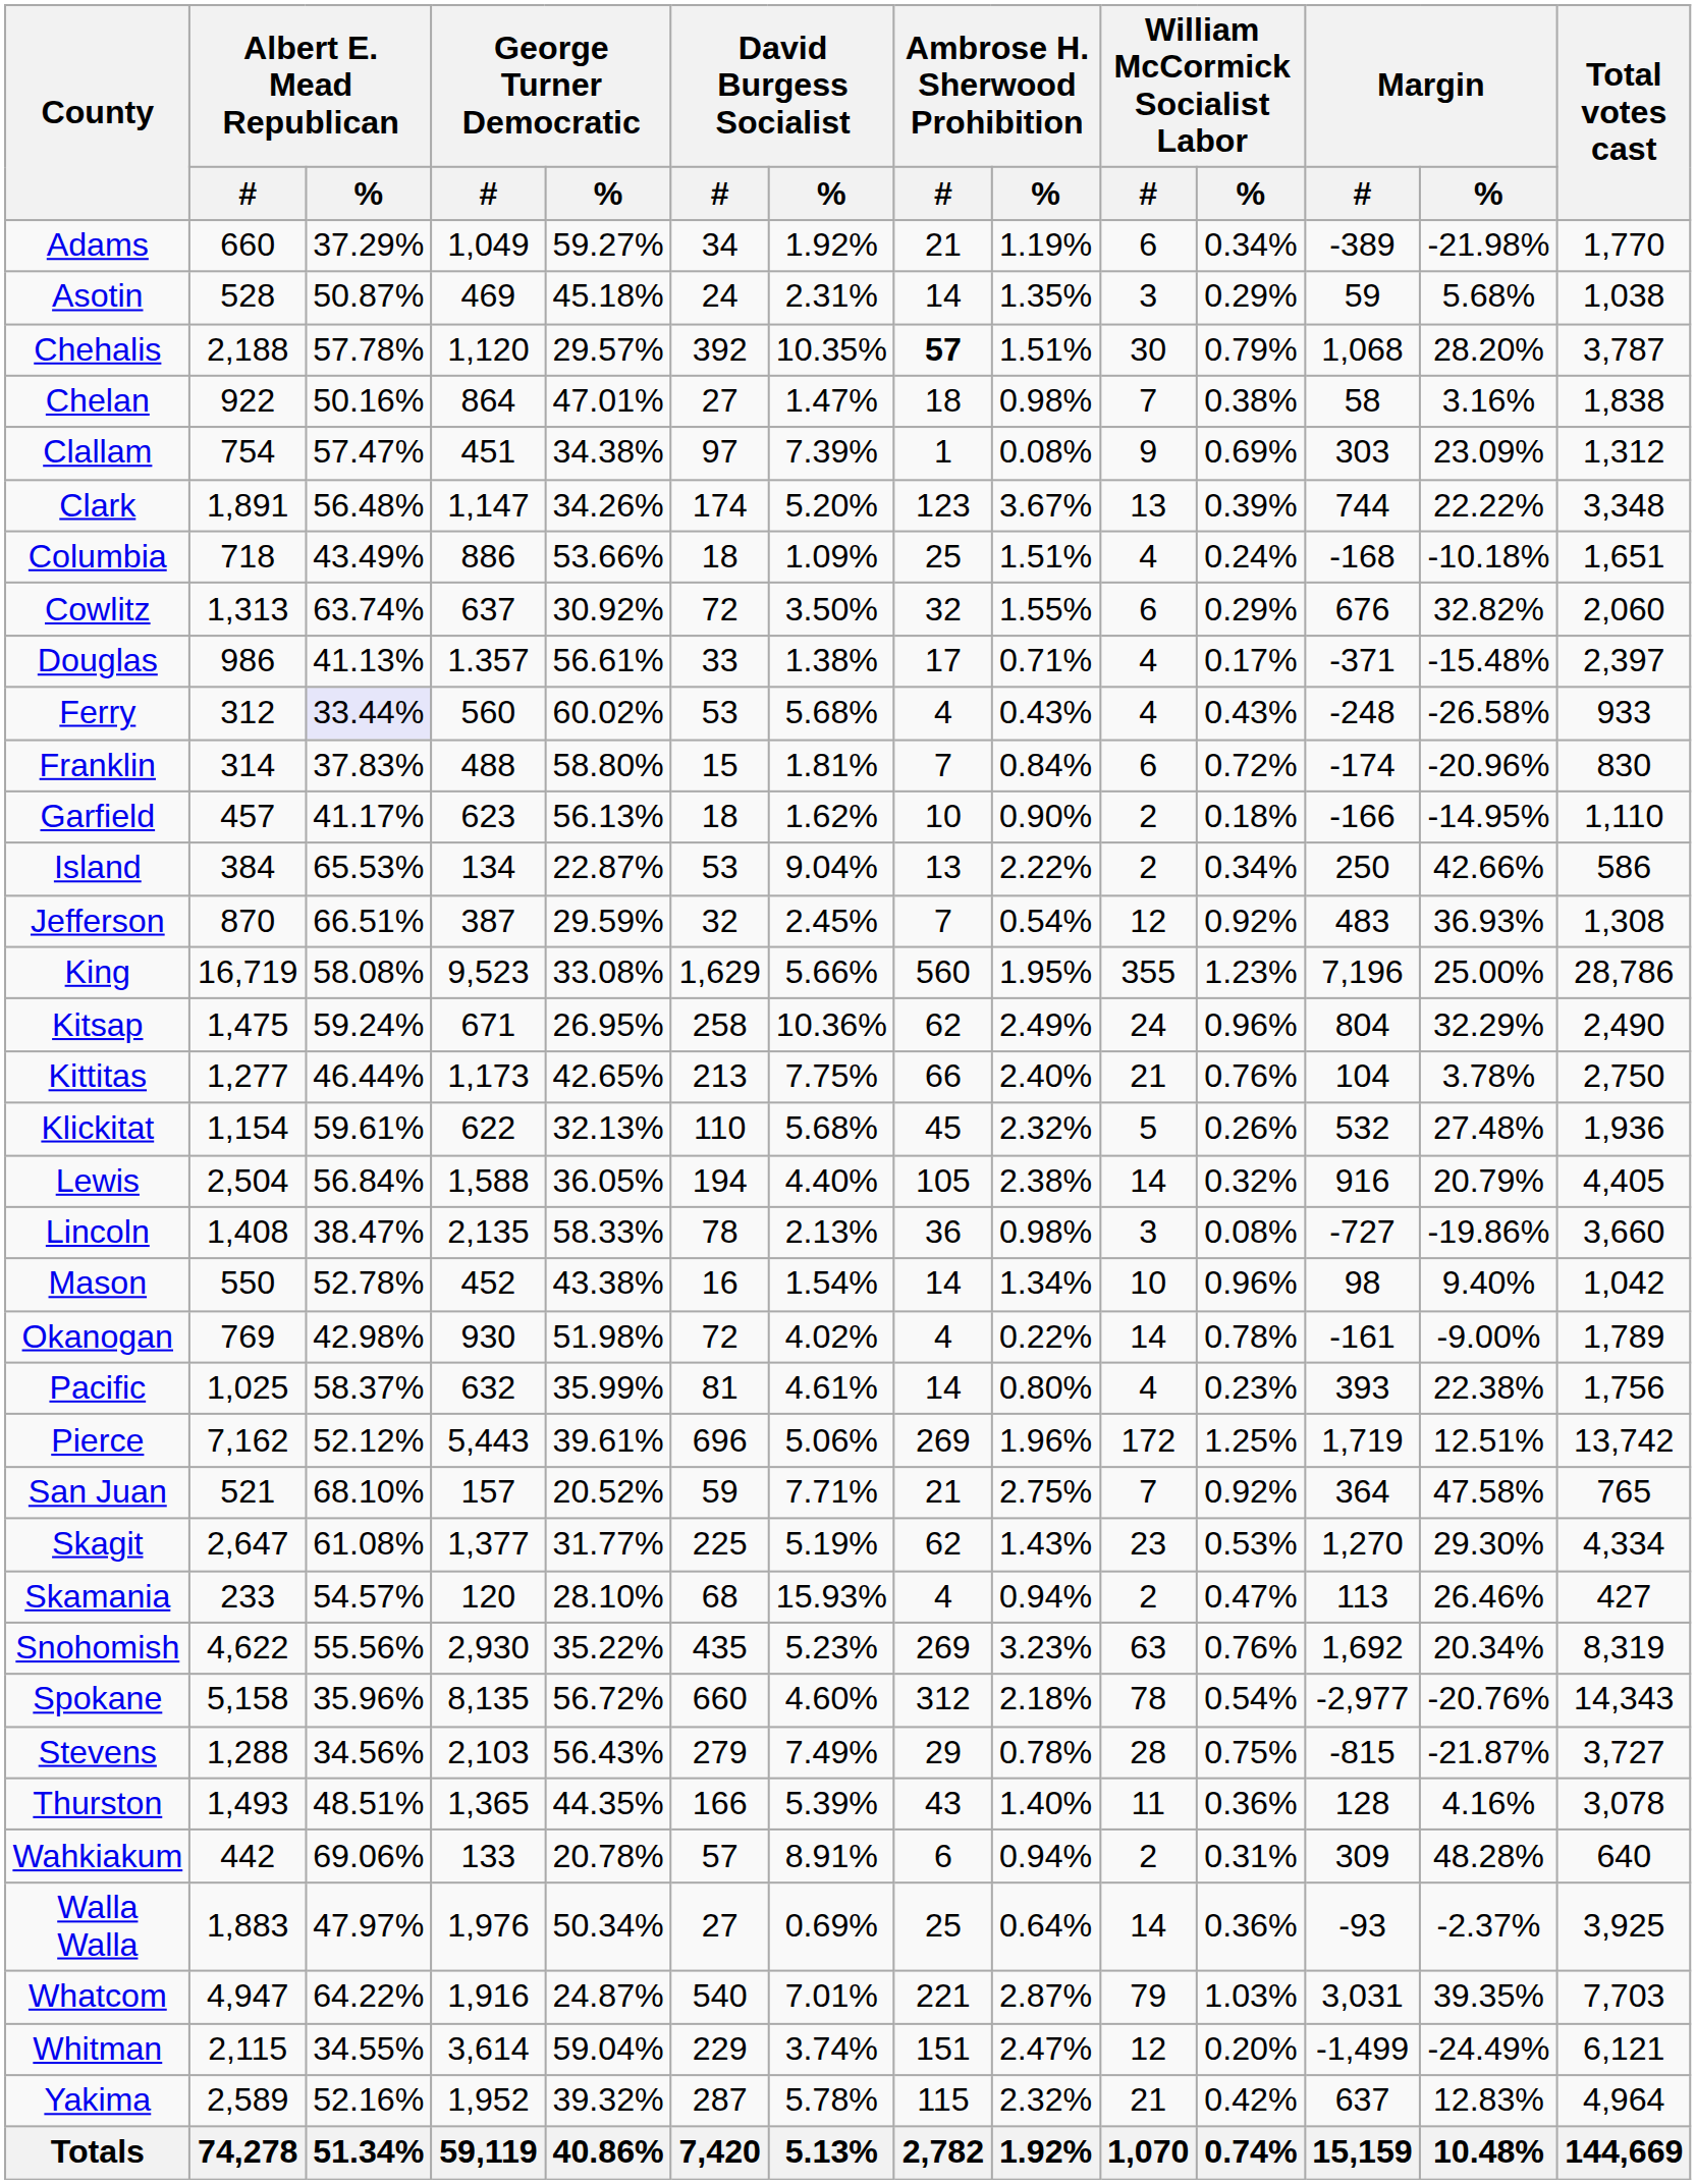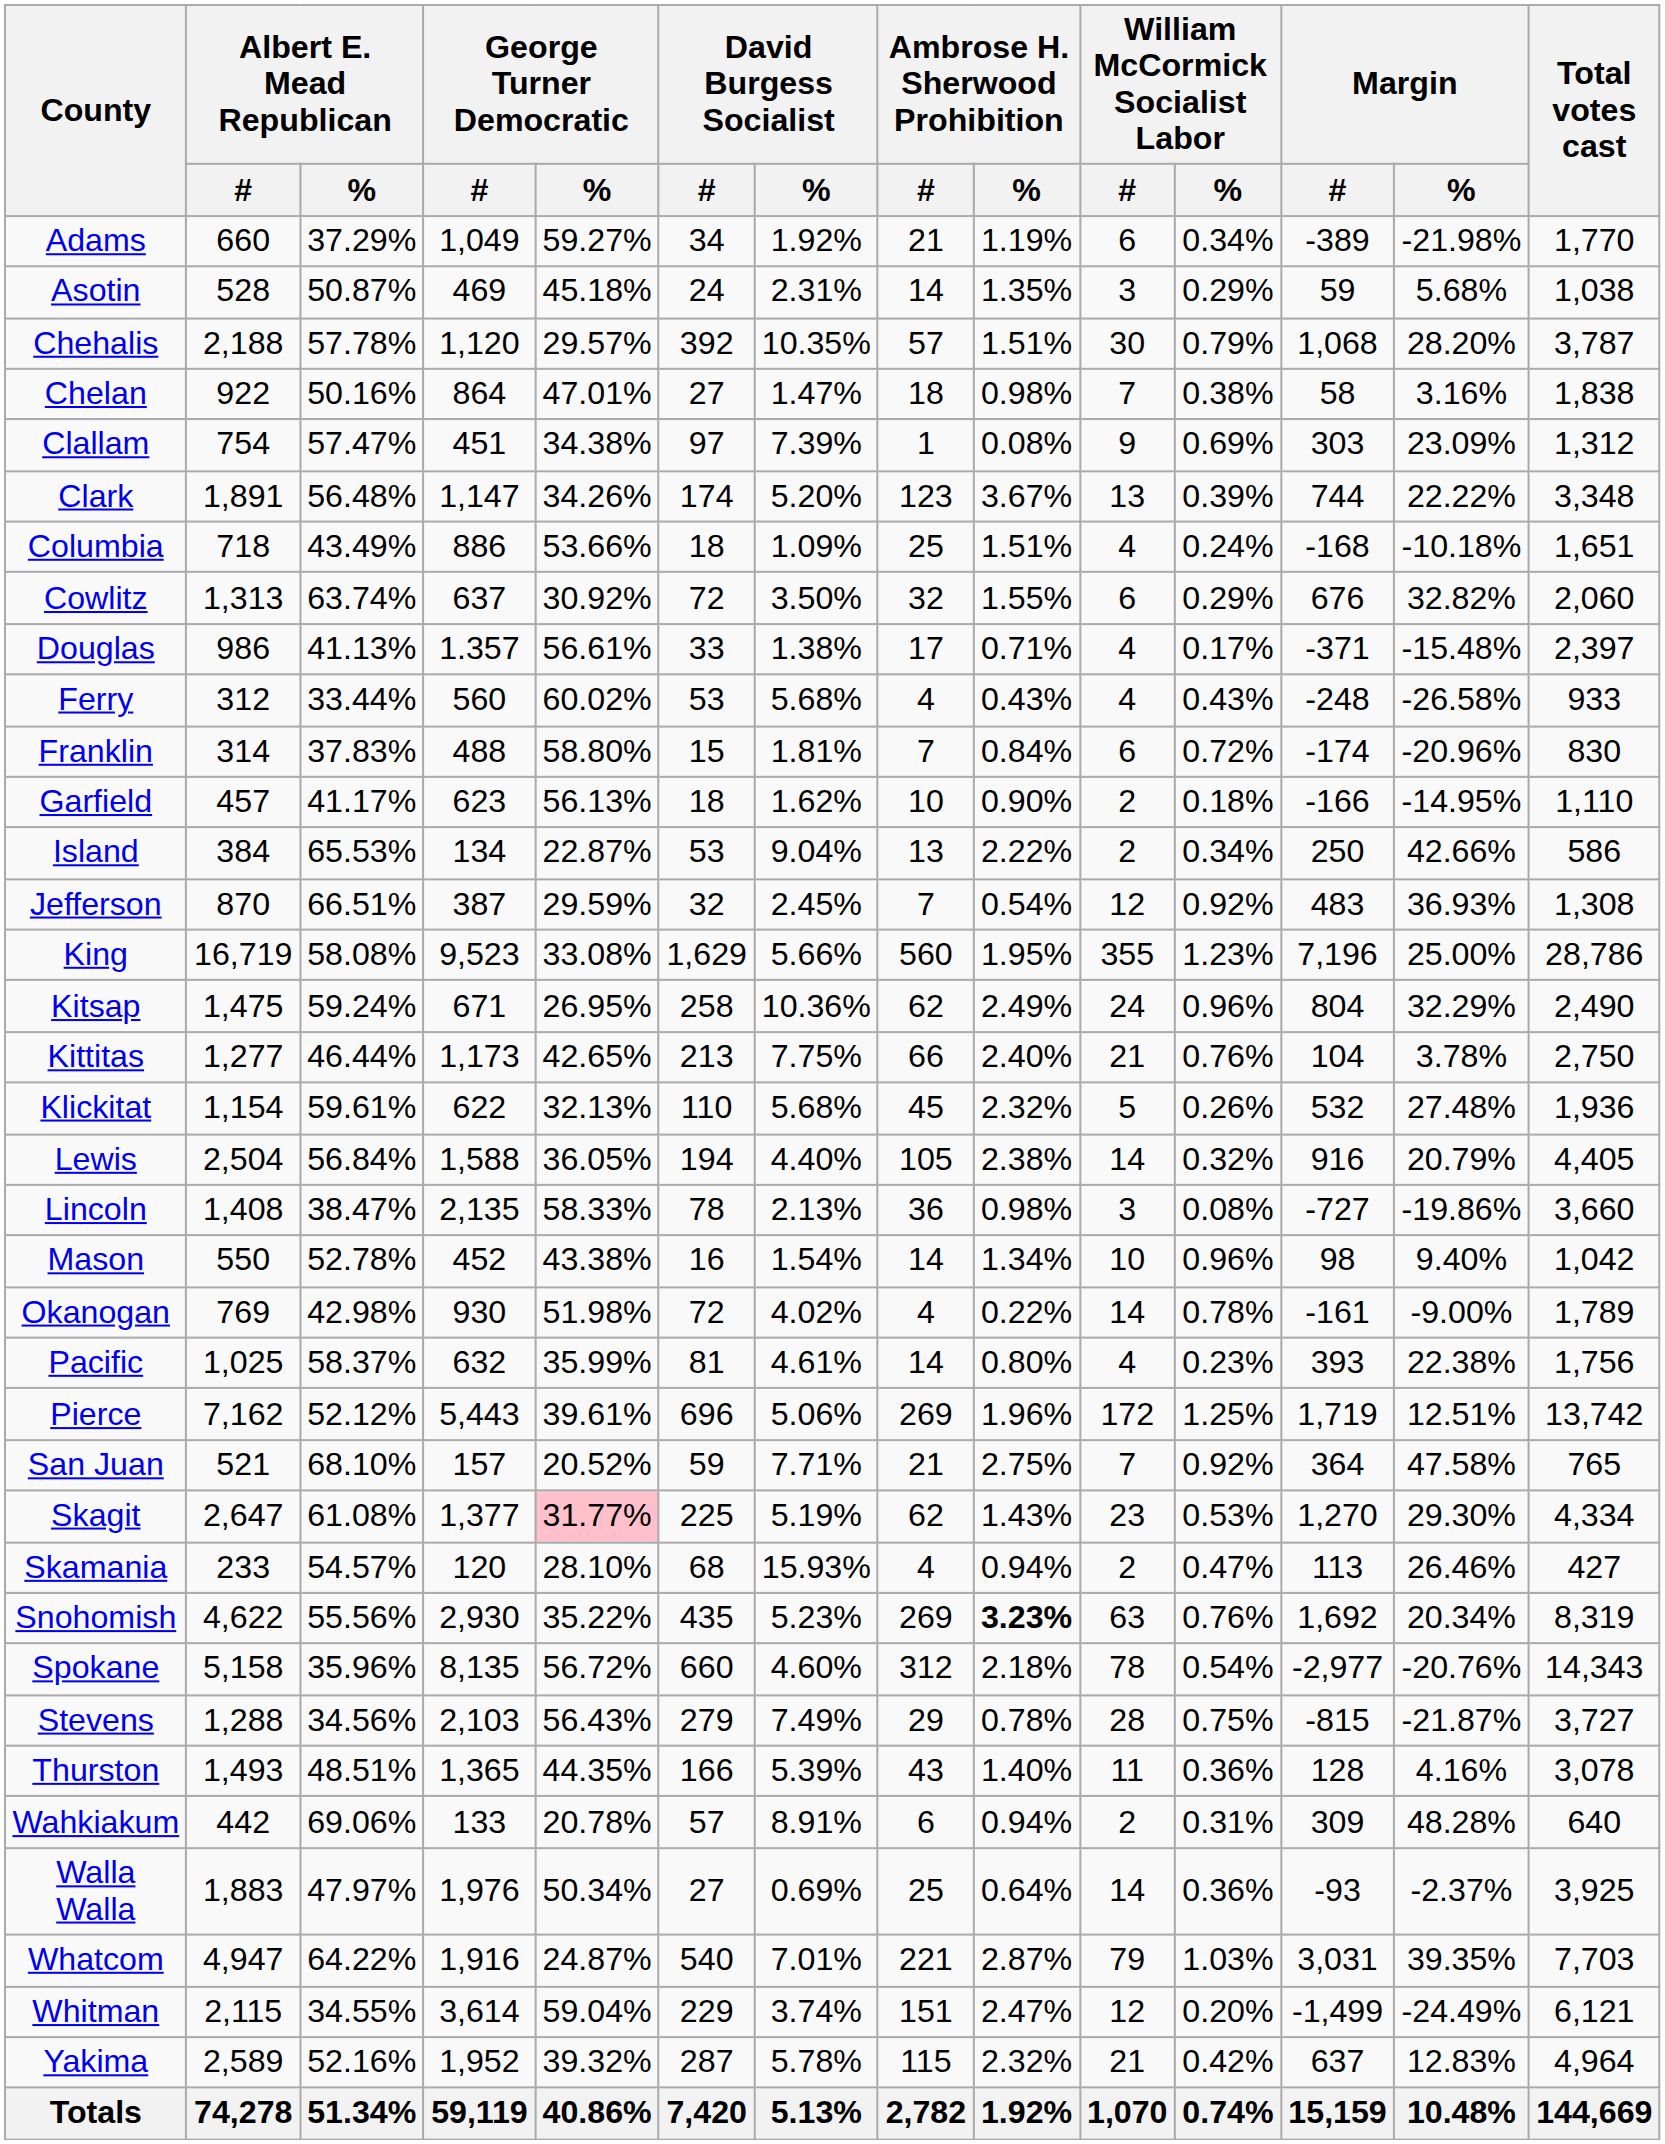Chehalis | Ambrose H. Sherwood Prohibition / #: bold -> normal
Ferry | Albert E. Mead Republican / %: lavender background -> no background
Skagit | George Turner Democratic / %: no background -> pink background
Snohomish | Ambrose H. Sherwood Prohibition / %: normal -> bold
